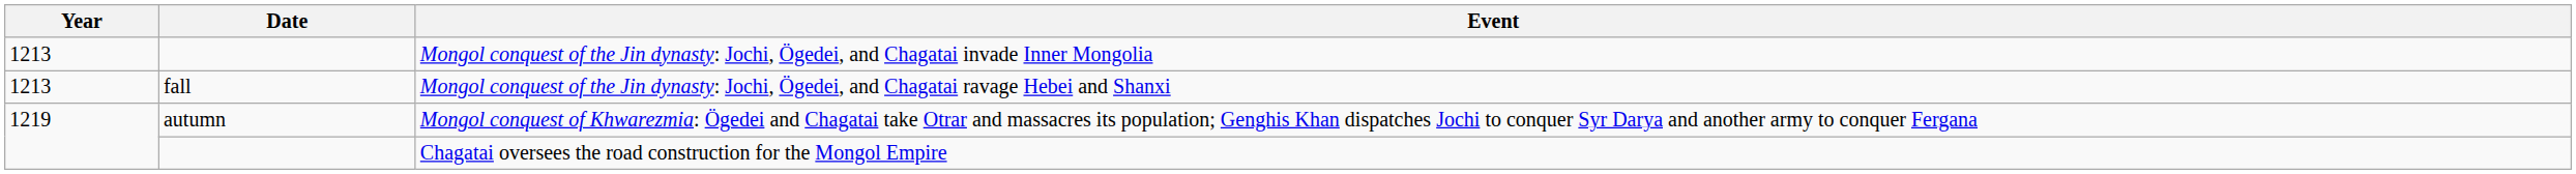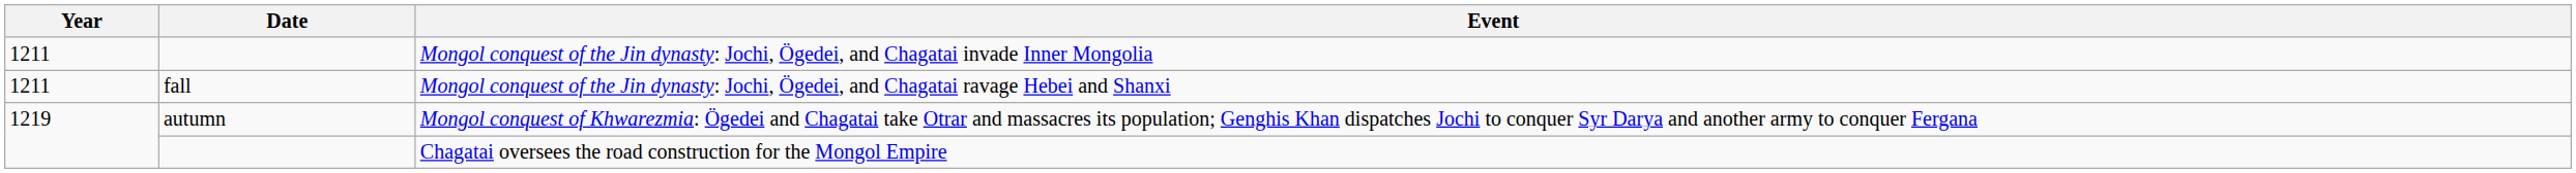row 2 | Year: 1213 -> 1211
row 3 | Year: 1213 -> 1211
